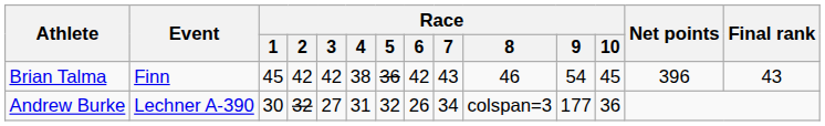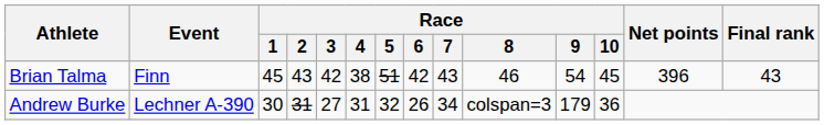Brian Talma | Race / 2: 42 -> 43
Brian Talma | Race / 5: 36 -> 51
Andrew Burke | Race / 2: 32 -> 31
Andrew Burke | Race / 9: 177 -> 179
